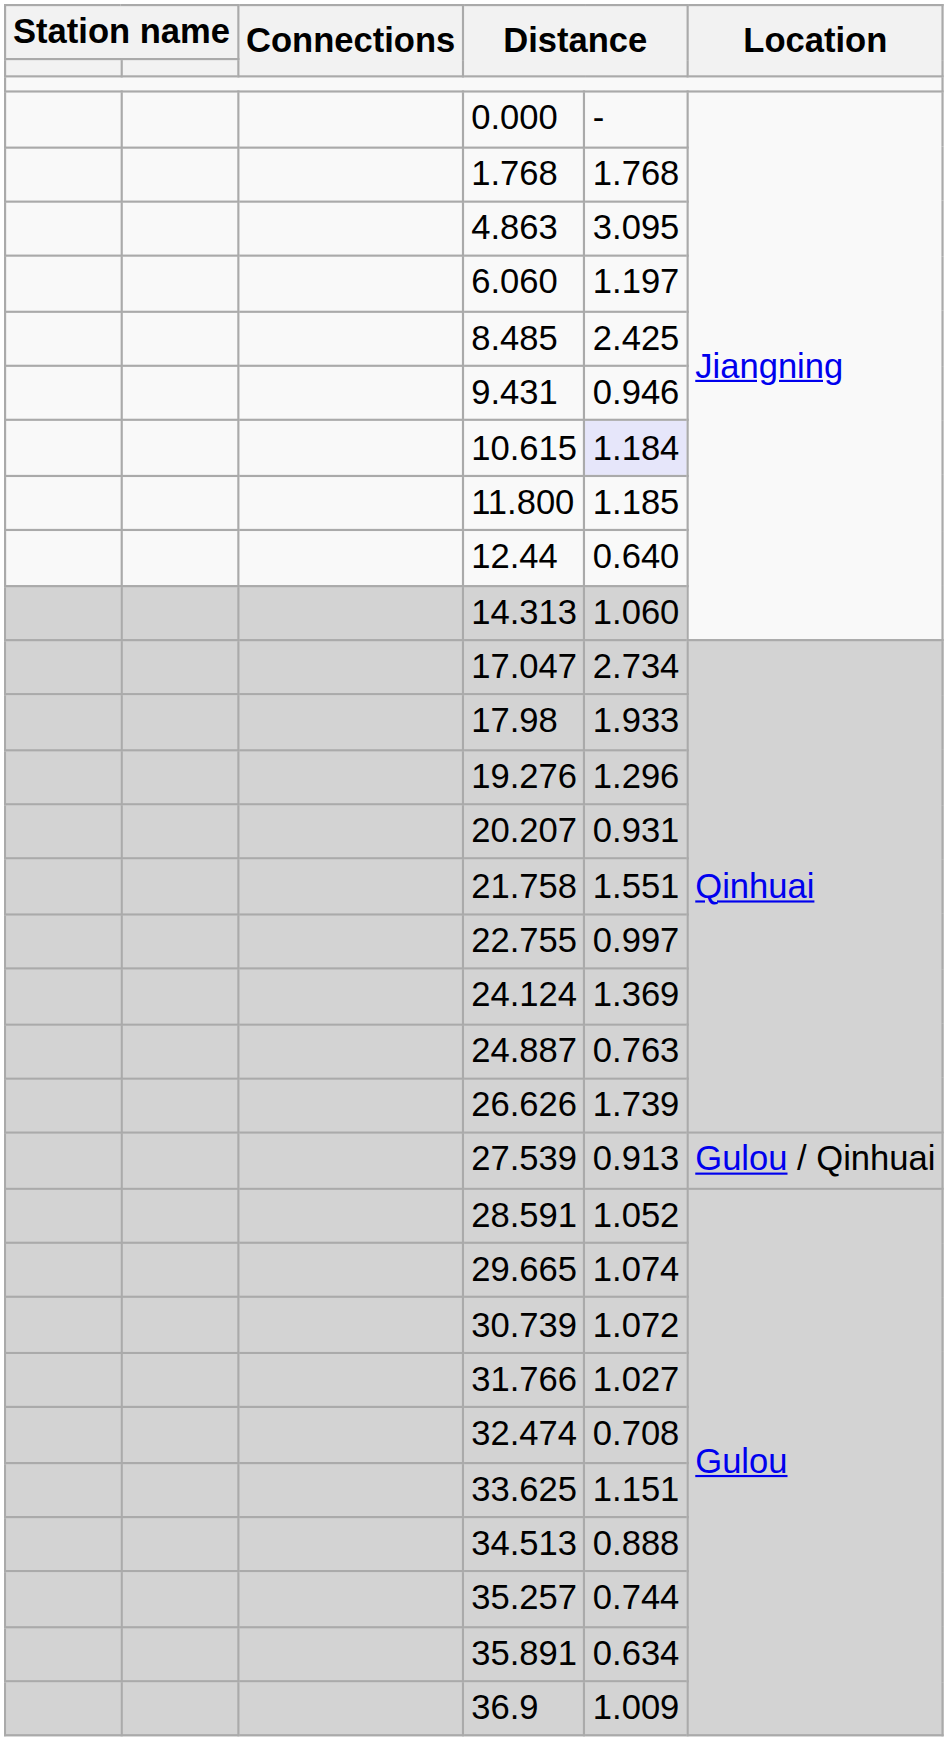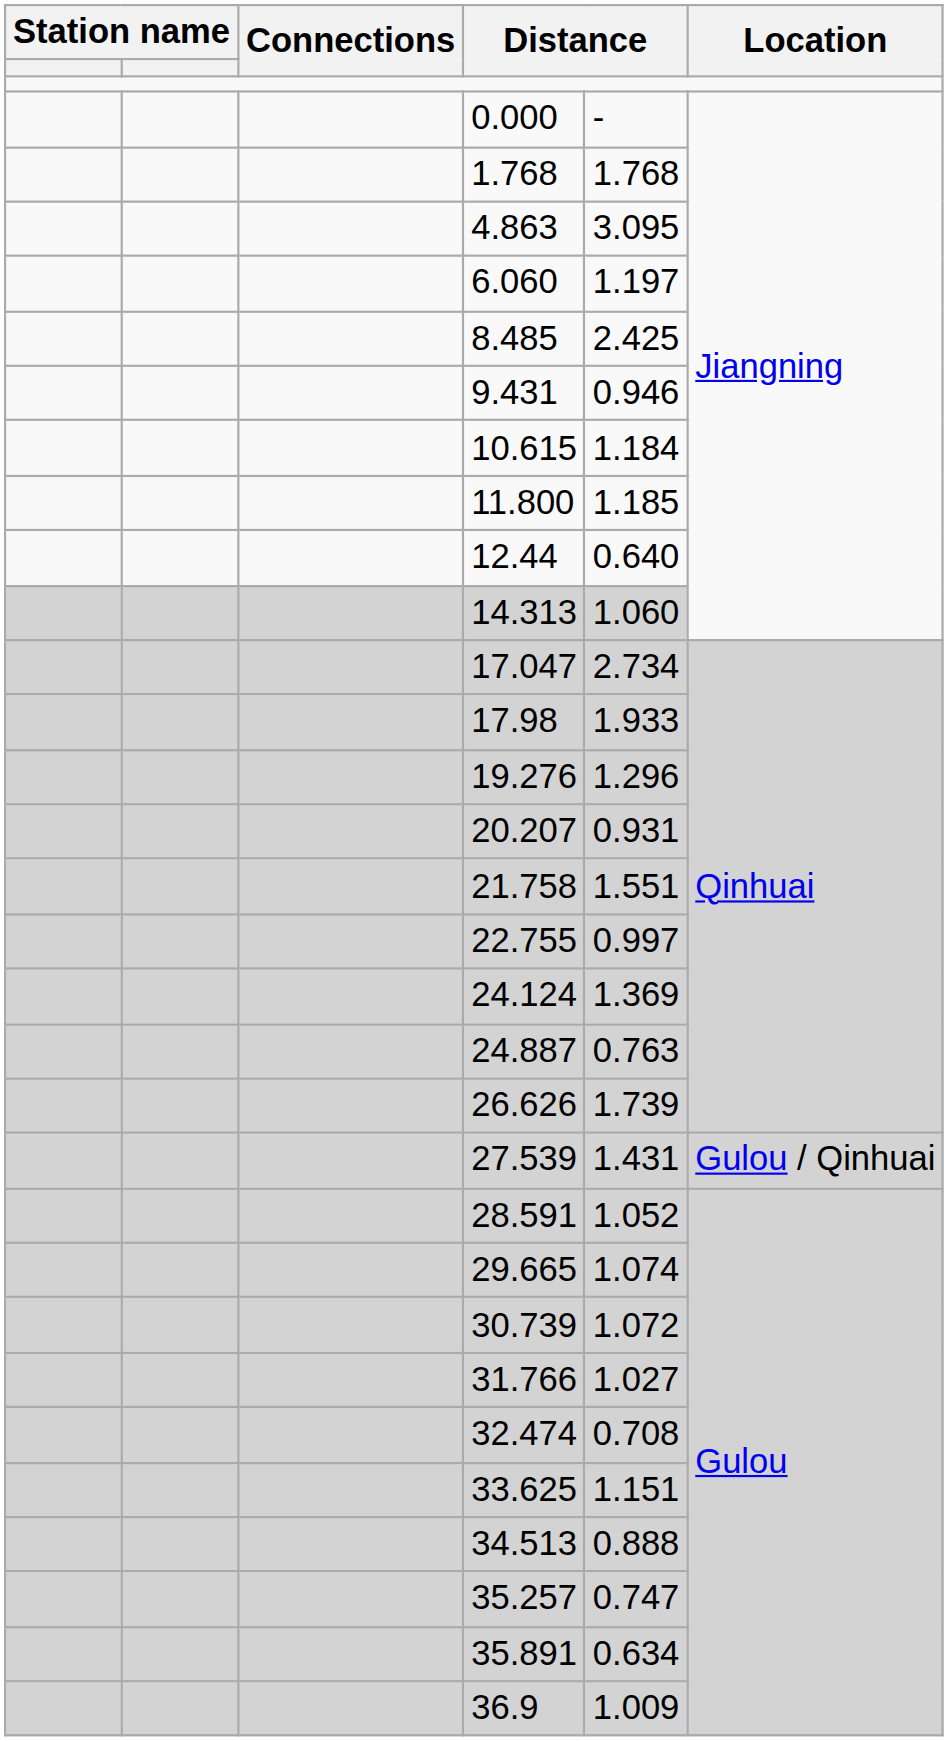10.615 | column 5: lavender background -> no background
27.539 | column 5: 0.913 -> 1.431
35.257 | column 5: 0.744 -> 0.747
